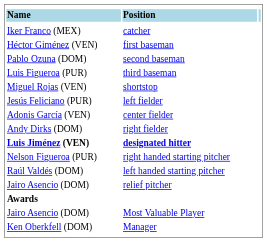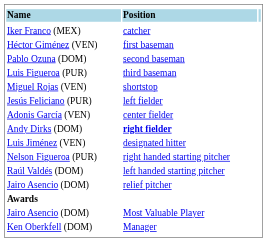right fielder | column 2: normal -> bold
designated hitter | column 1: bold -> normal
designated hitter | column 2: bold -> normal
